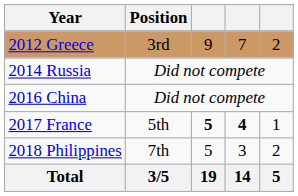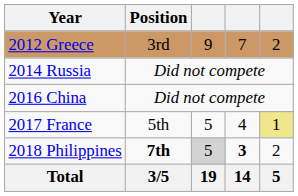2017 France | column 3: bold -> normal
2017 France | column 4: bold -> normal
2017 France | column 5: no background -> khaki background
2018 Philippines | Position: normal -> bold
2018 Philippines | column 3: no background -> lightgrey background
2018 Philippines | column 4: normal -> bold
